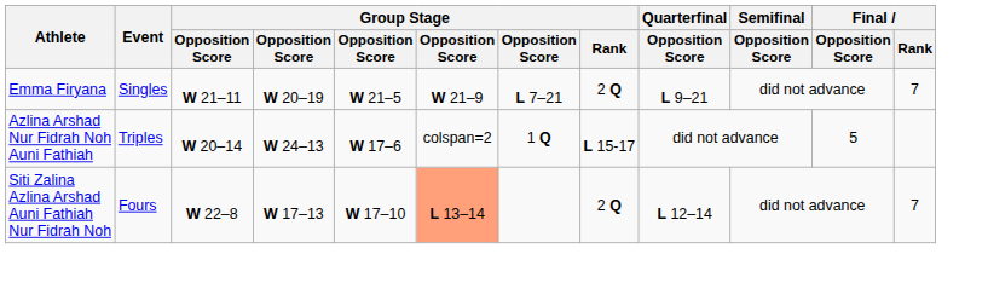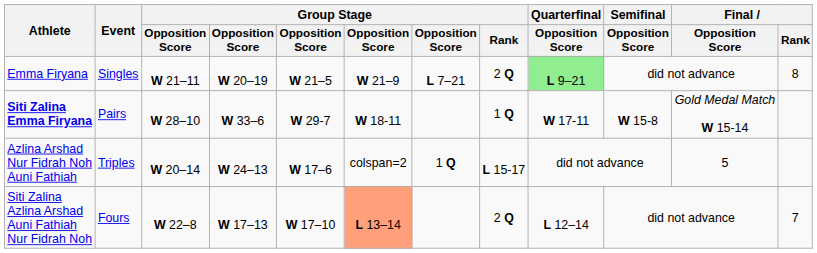Emma Firyana | Quarterfinal / Opposition Score: no background -> lightgreen background
Emma Firyana | Final / Rank: 7 -> 8
+ row: Siti Zalina Emma Firyana | Pairs | W 28–10 | W 33–6 | W 29-7 | W 18-11 | 1 Q | W 17-11 | W 15-8 | Gold Medal Match W 15-14
